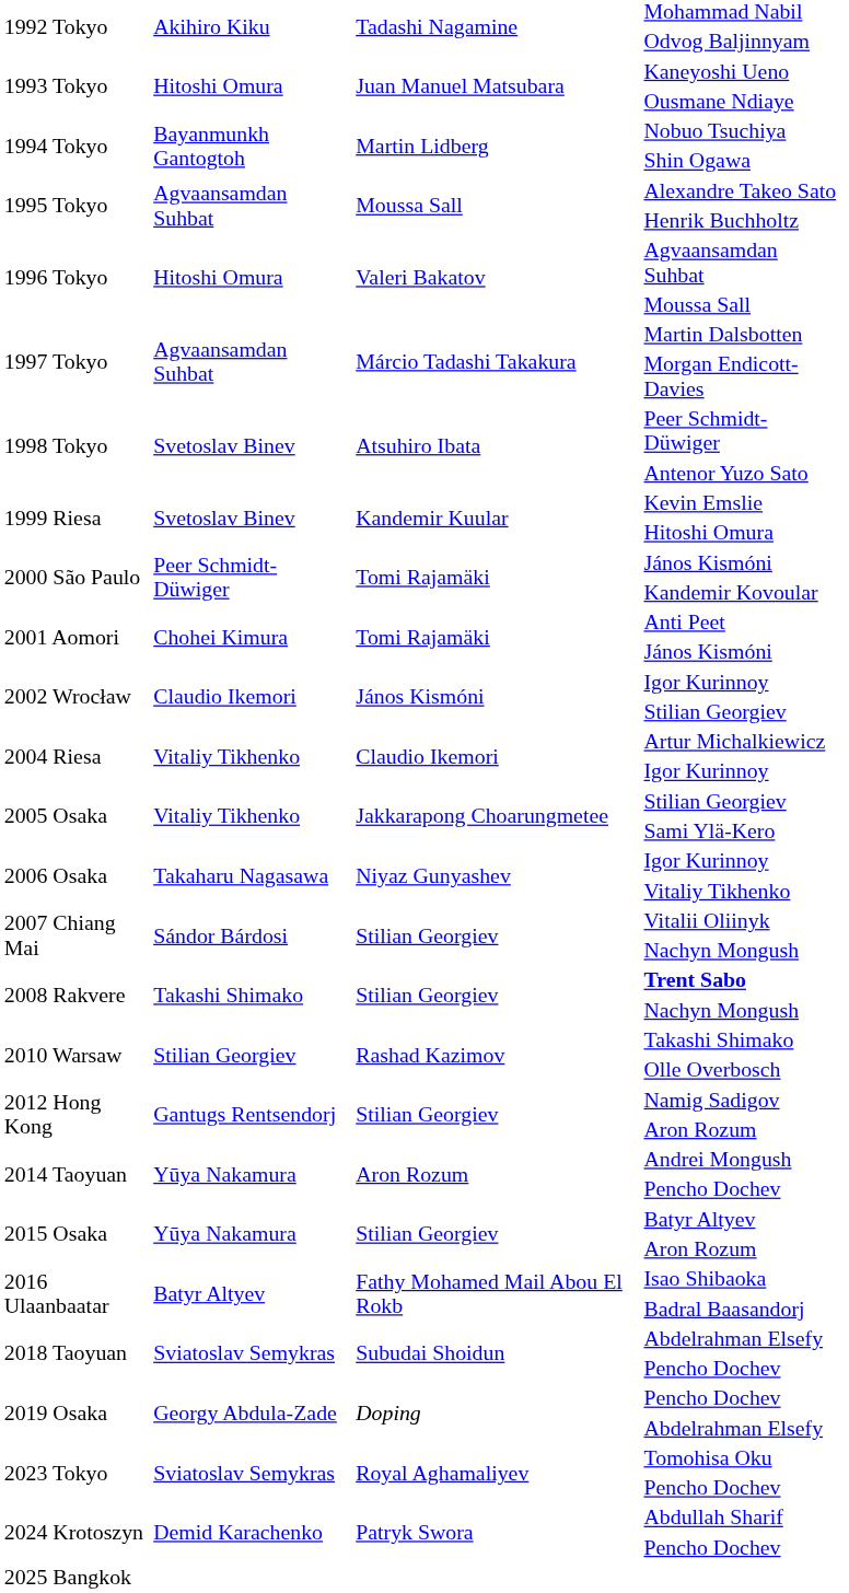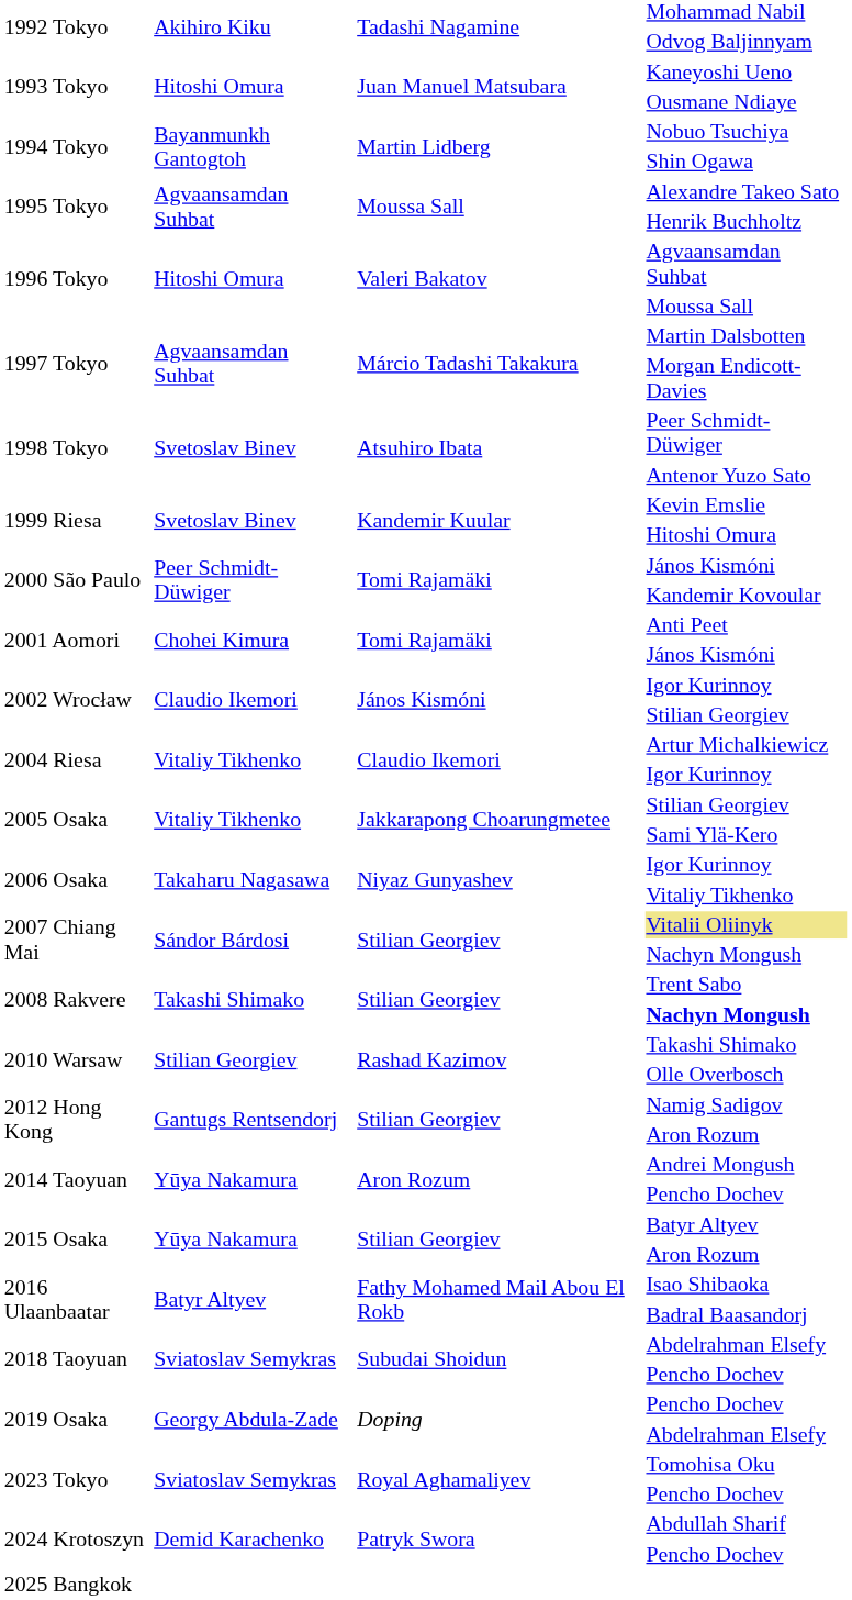Vitalii Oliinyk | column 4: no background -> khaki background
Trent Sabo | column 4: bold -> normal
2008 Rakvere / Nachyn Mongush | column 4: normal -> bold
